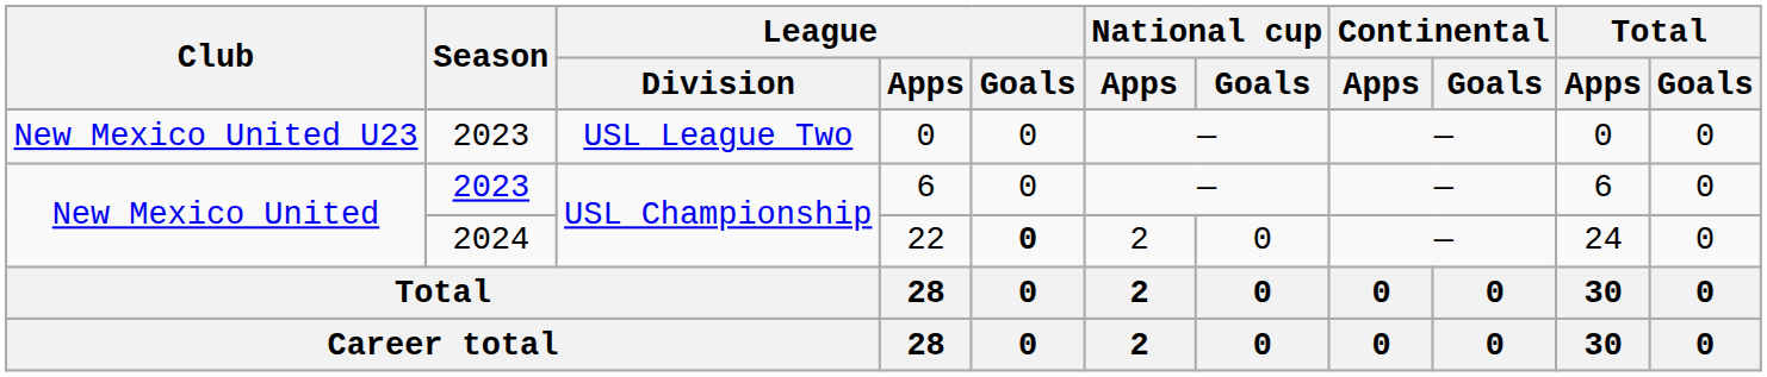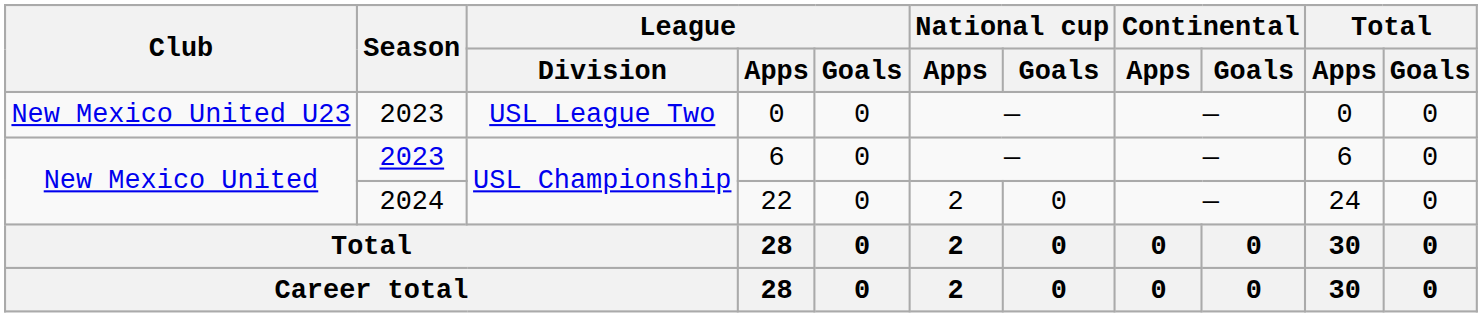22 | League / Goals: bold -> normal
